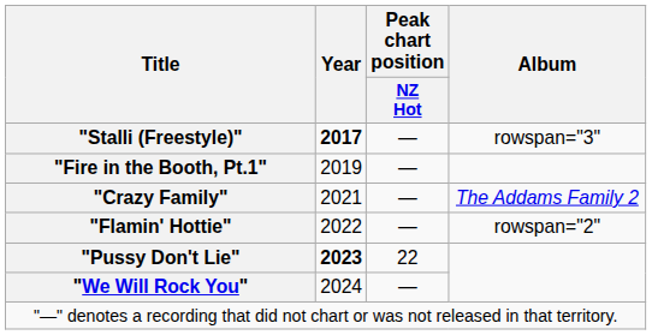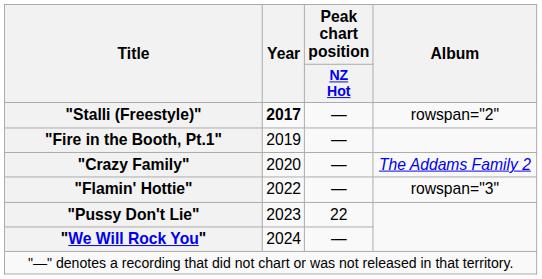"Stalli (Freestyle)" | Album: rowspan="3" -> rowspan="2"
"Crazy Family" | Year: 2021 -> 2020
"Flamin' Hottie" | Album: rowspan="2" -> rowspan="3"
"Pussy Don't Lie" | Year: bold -> normal
